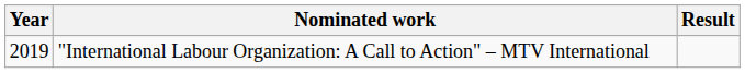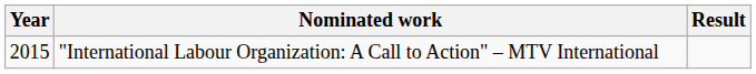row 2 | Year: 2019 -> 2015
